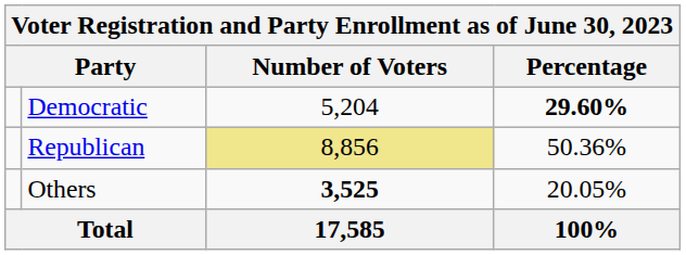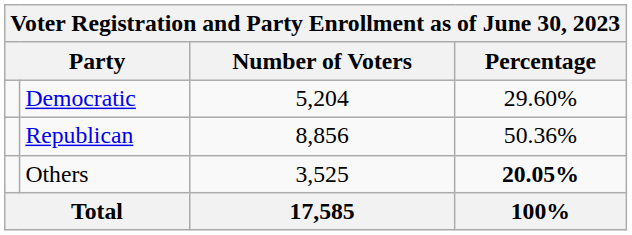Democratic | Percentage: bold -> normal
Republican | Number of Voters: khaki background -> no background
Others | Number of Voters: bold -> normal
Others | Percentage: normal -> bold
